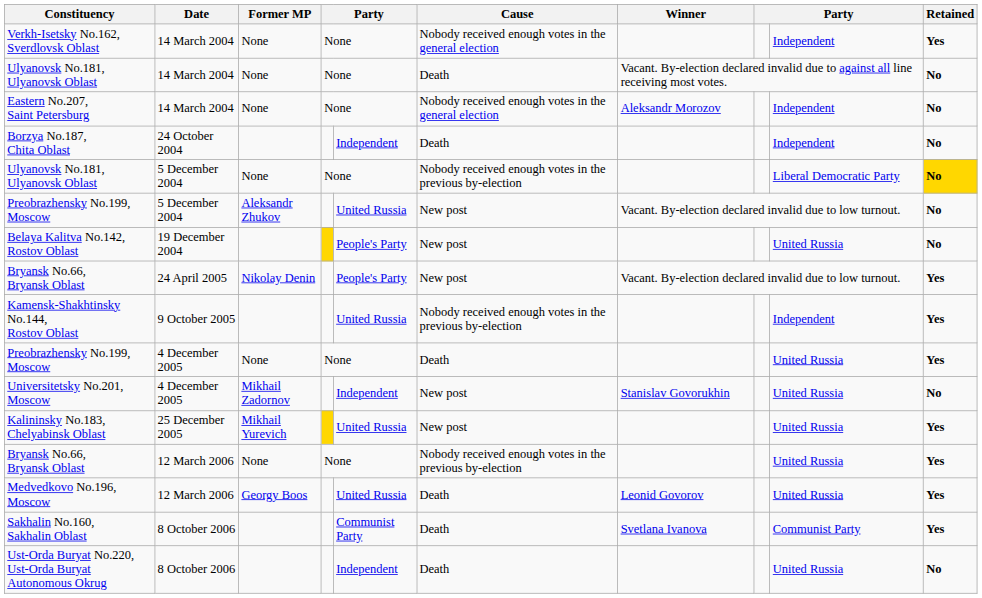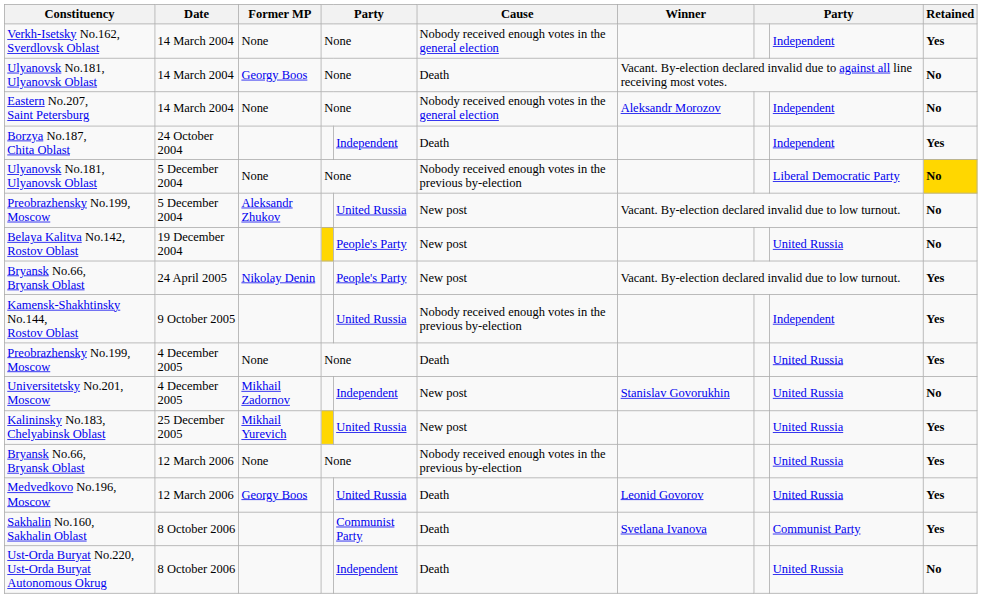Ulyanovsk No.181, Ulyanovsk Oblast / 14 March 2004 | Former MP: None -> Georgy Boos
Borzya No.187, Chita Oblast | Retained: No -> Yes
